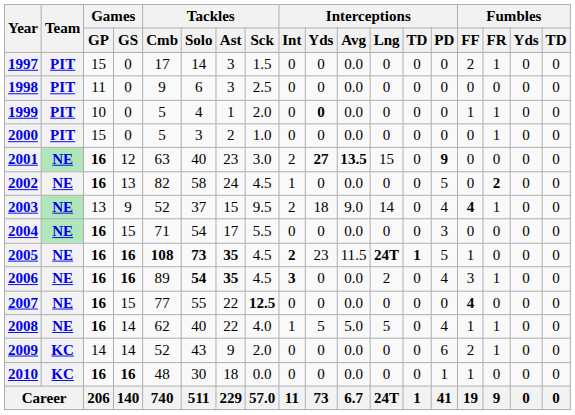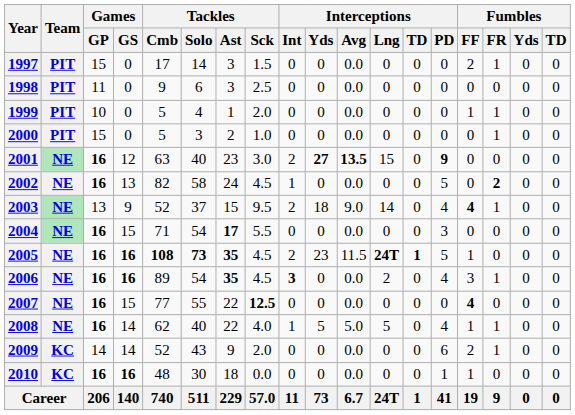1999 | Interceptions / Yds: bold -> normal
2004 | Tackles / Ast: normal -> bold
2005 | Interceptions / Int: bold -> normal
2006 | Tackles / Solo: bold -> normal
